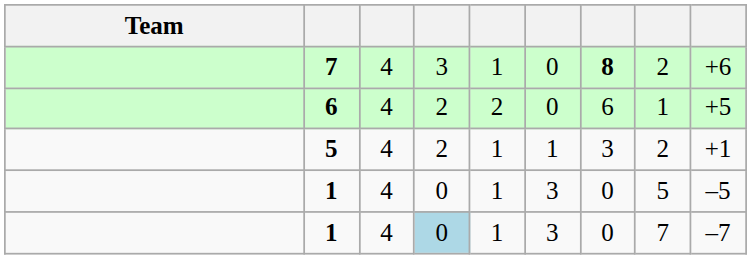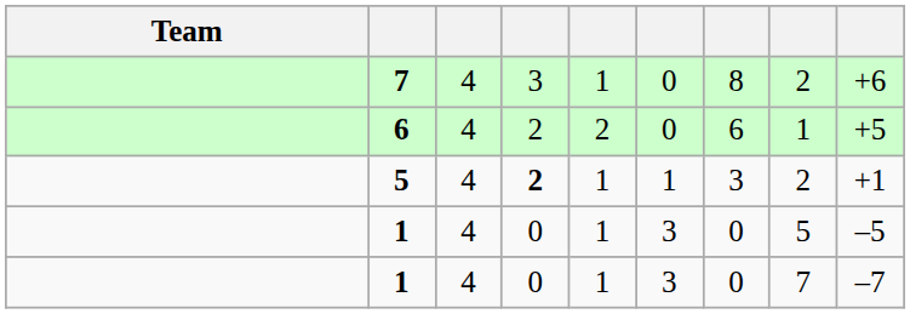row 2 | column 7: bold -> normal
row 4 | column 4: normal -> bold
row 6 | column 4: lightblue background -> no background
